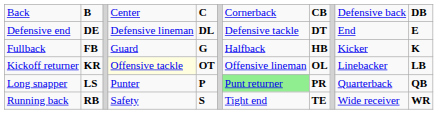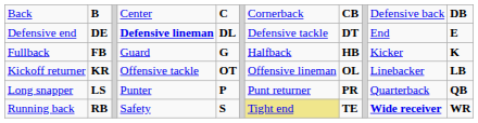Defensive end | column 4: normal -> bold
Kickoff returner | column 4: lightyellow background -> no background
Long snapper | column 7: lightgreen background -> no background
Running back | column 7: no background -> khaki background
Running back | column 10: normal -> bold
